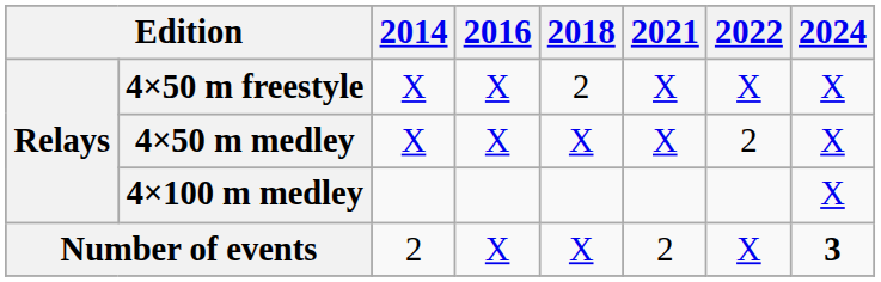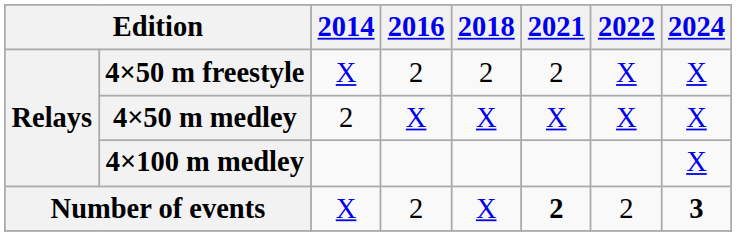4×50 m freestyle | 2016: X -> 2
4×50 m freestyle | 2021: X -> 2
4×50 m medley | 2014: X -> 2
4×50 m medley | 2022: 2 -> X
Number of events | 2014: 2 -> X
Number of events | 2016: X -> 2
Number of events | 2021: normal -> bold
Number of events | 2022: X -> 2
